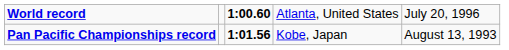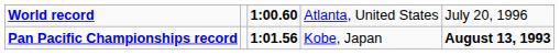Pan Pacific Championships record | column 5: normal -> bold
